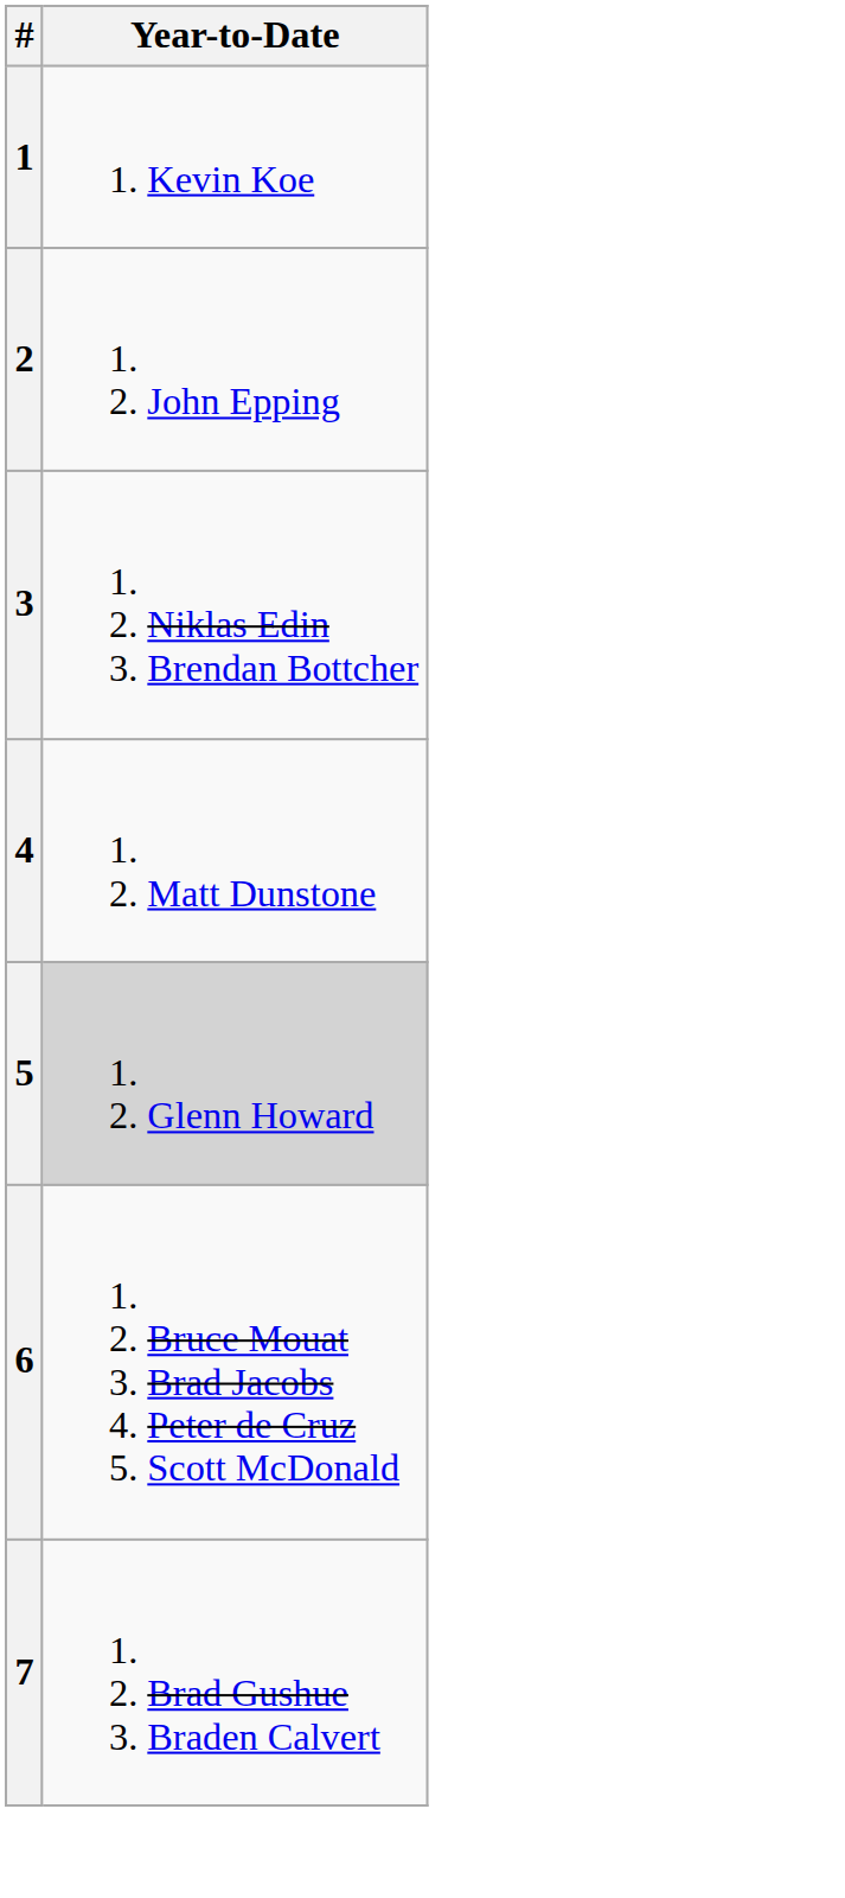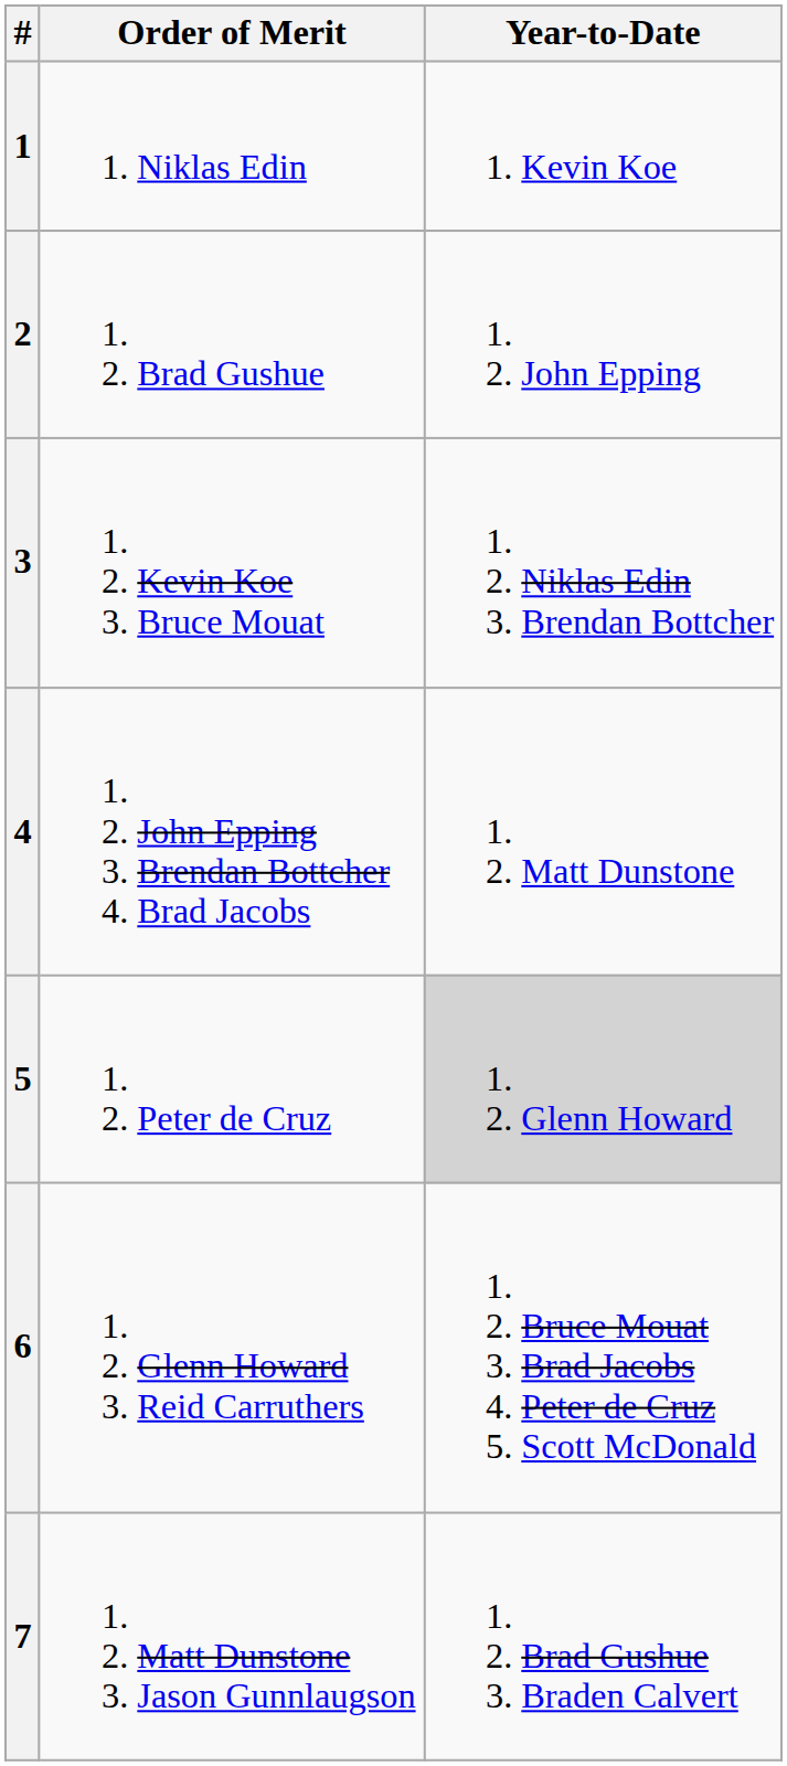+ column: Order of Merit | Niklas Edin | Brad Gushue | Kevin Koe Bruce Mouat | John Epping Brendan Bottcher Brad Jacobs | Peter de Cruz | Glenn Howard Reid Carruthers | Matt Dunstone Jason Gunnlaugson
